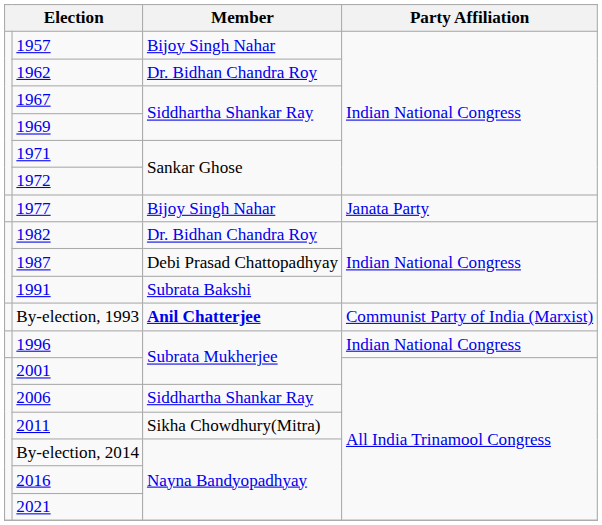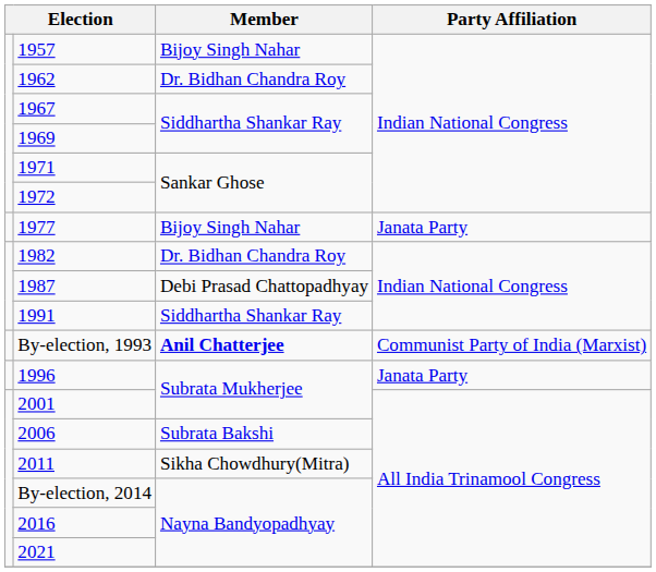1991 | Member: Subrata Bakshi -> Siddhartha Shankar Ray
1996 | Party Affiliation: Indian National Congress -> Janata Party
2006 | Member: Siddhartha Shankar Ray -> Subrata Bakshi
